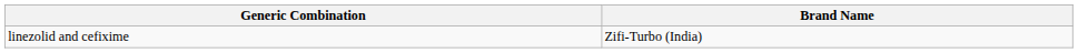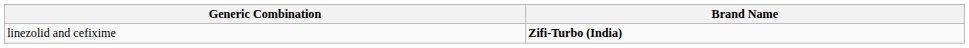linezolid and cefixime | Brand Name: normal -> bold
